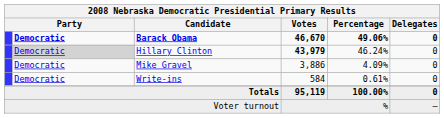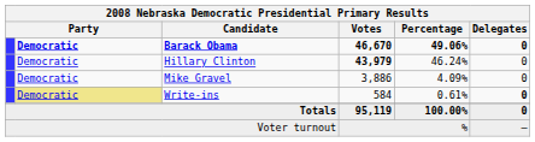Hillary Clinton | column 2: lightgrey background -> no background
Write-ins | column 2: no background -> khaki background
Write-ins | Delegates: normal -> bold
